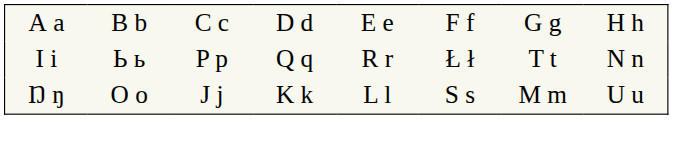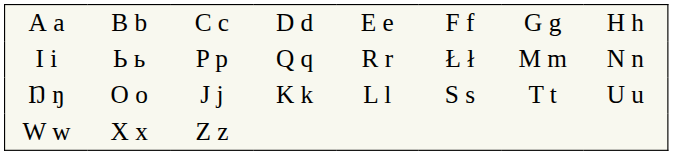I i | column 7: T t -> M m
Ŋ ŋ | column 7: M m -> T t
+ row: W w | X x | Z z
